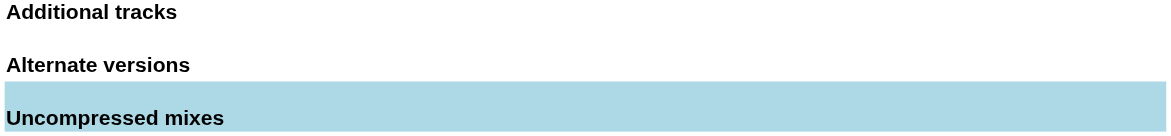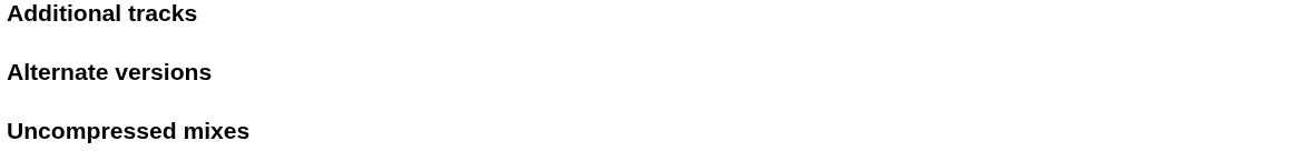row 3 | column 1: lightblue background -> no background
